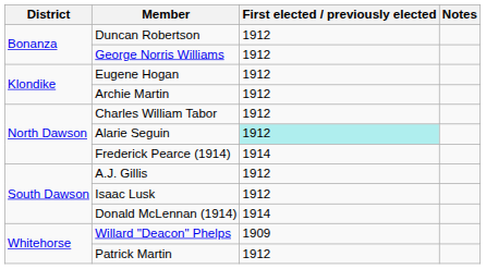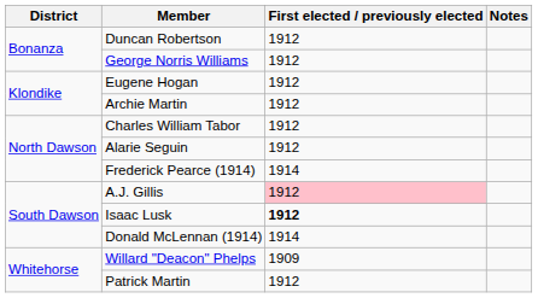Alarie Seguin | First elected / previously elected: paleturquoise background -> no background
A.J. Gillis | First elected / previously elected: no background -> pink background
Isaac Lusk | First elected / previously elected: normal -> bold
